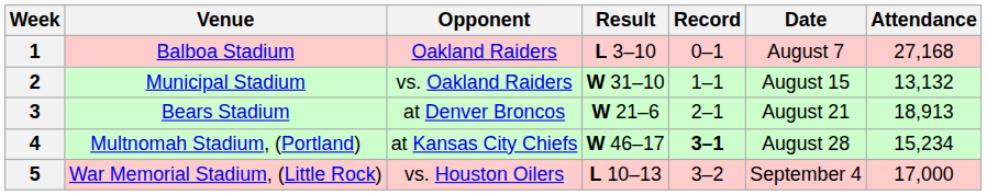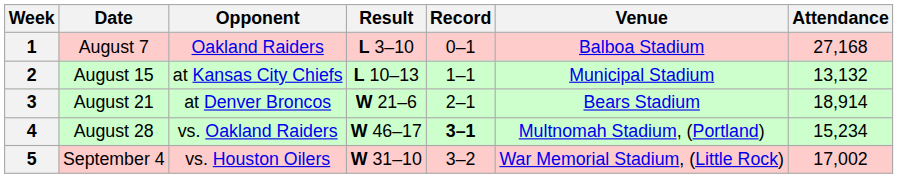columns swapped: Date <-> Venue
2 | Opponent: vs. Oakland Raiders -> at Kansas City Chiefs
2 | Result: W 31–10 -> L 10–13
3 | Attendance: 18,913 -> 18,914
4 | Opponent: at Kansas City Chiefs -> vs. Oakland Raiders
5 | Result: L 10–13 -> W 31–10
5 | Attendance: 17,000 -> 17,002
